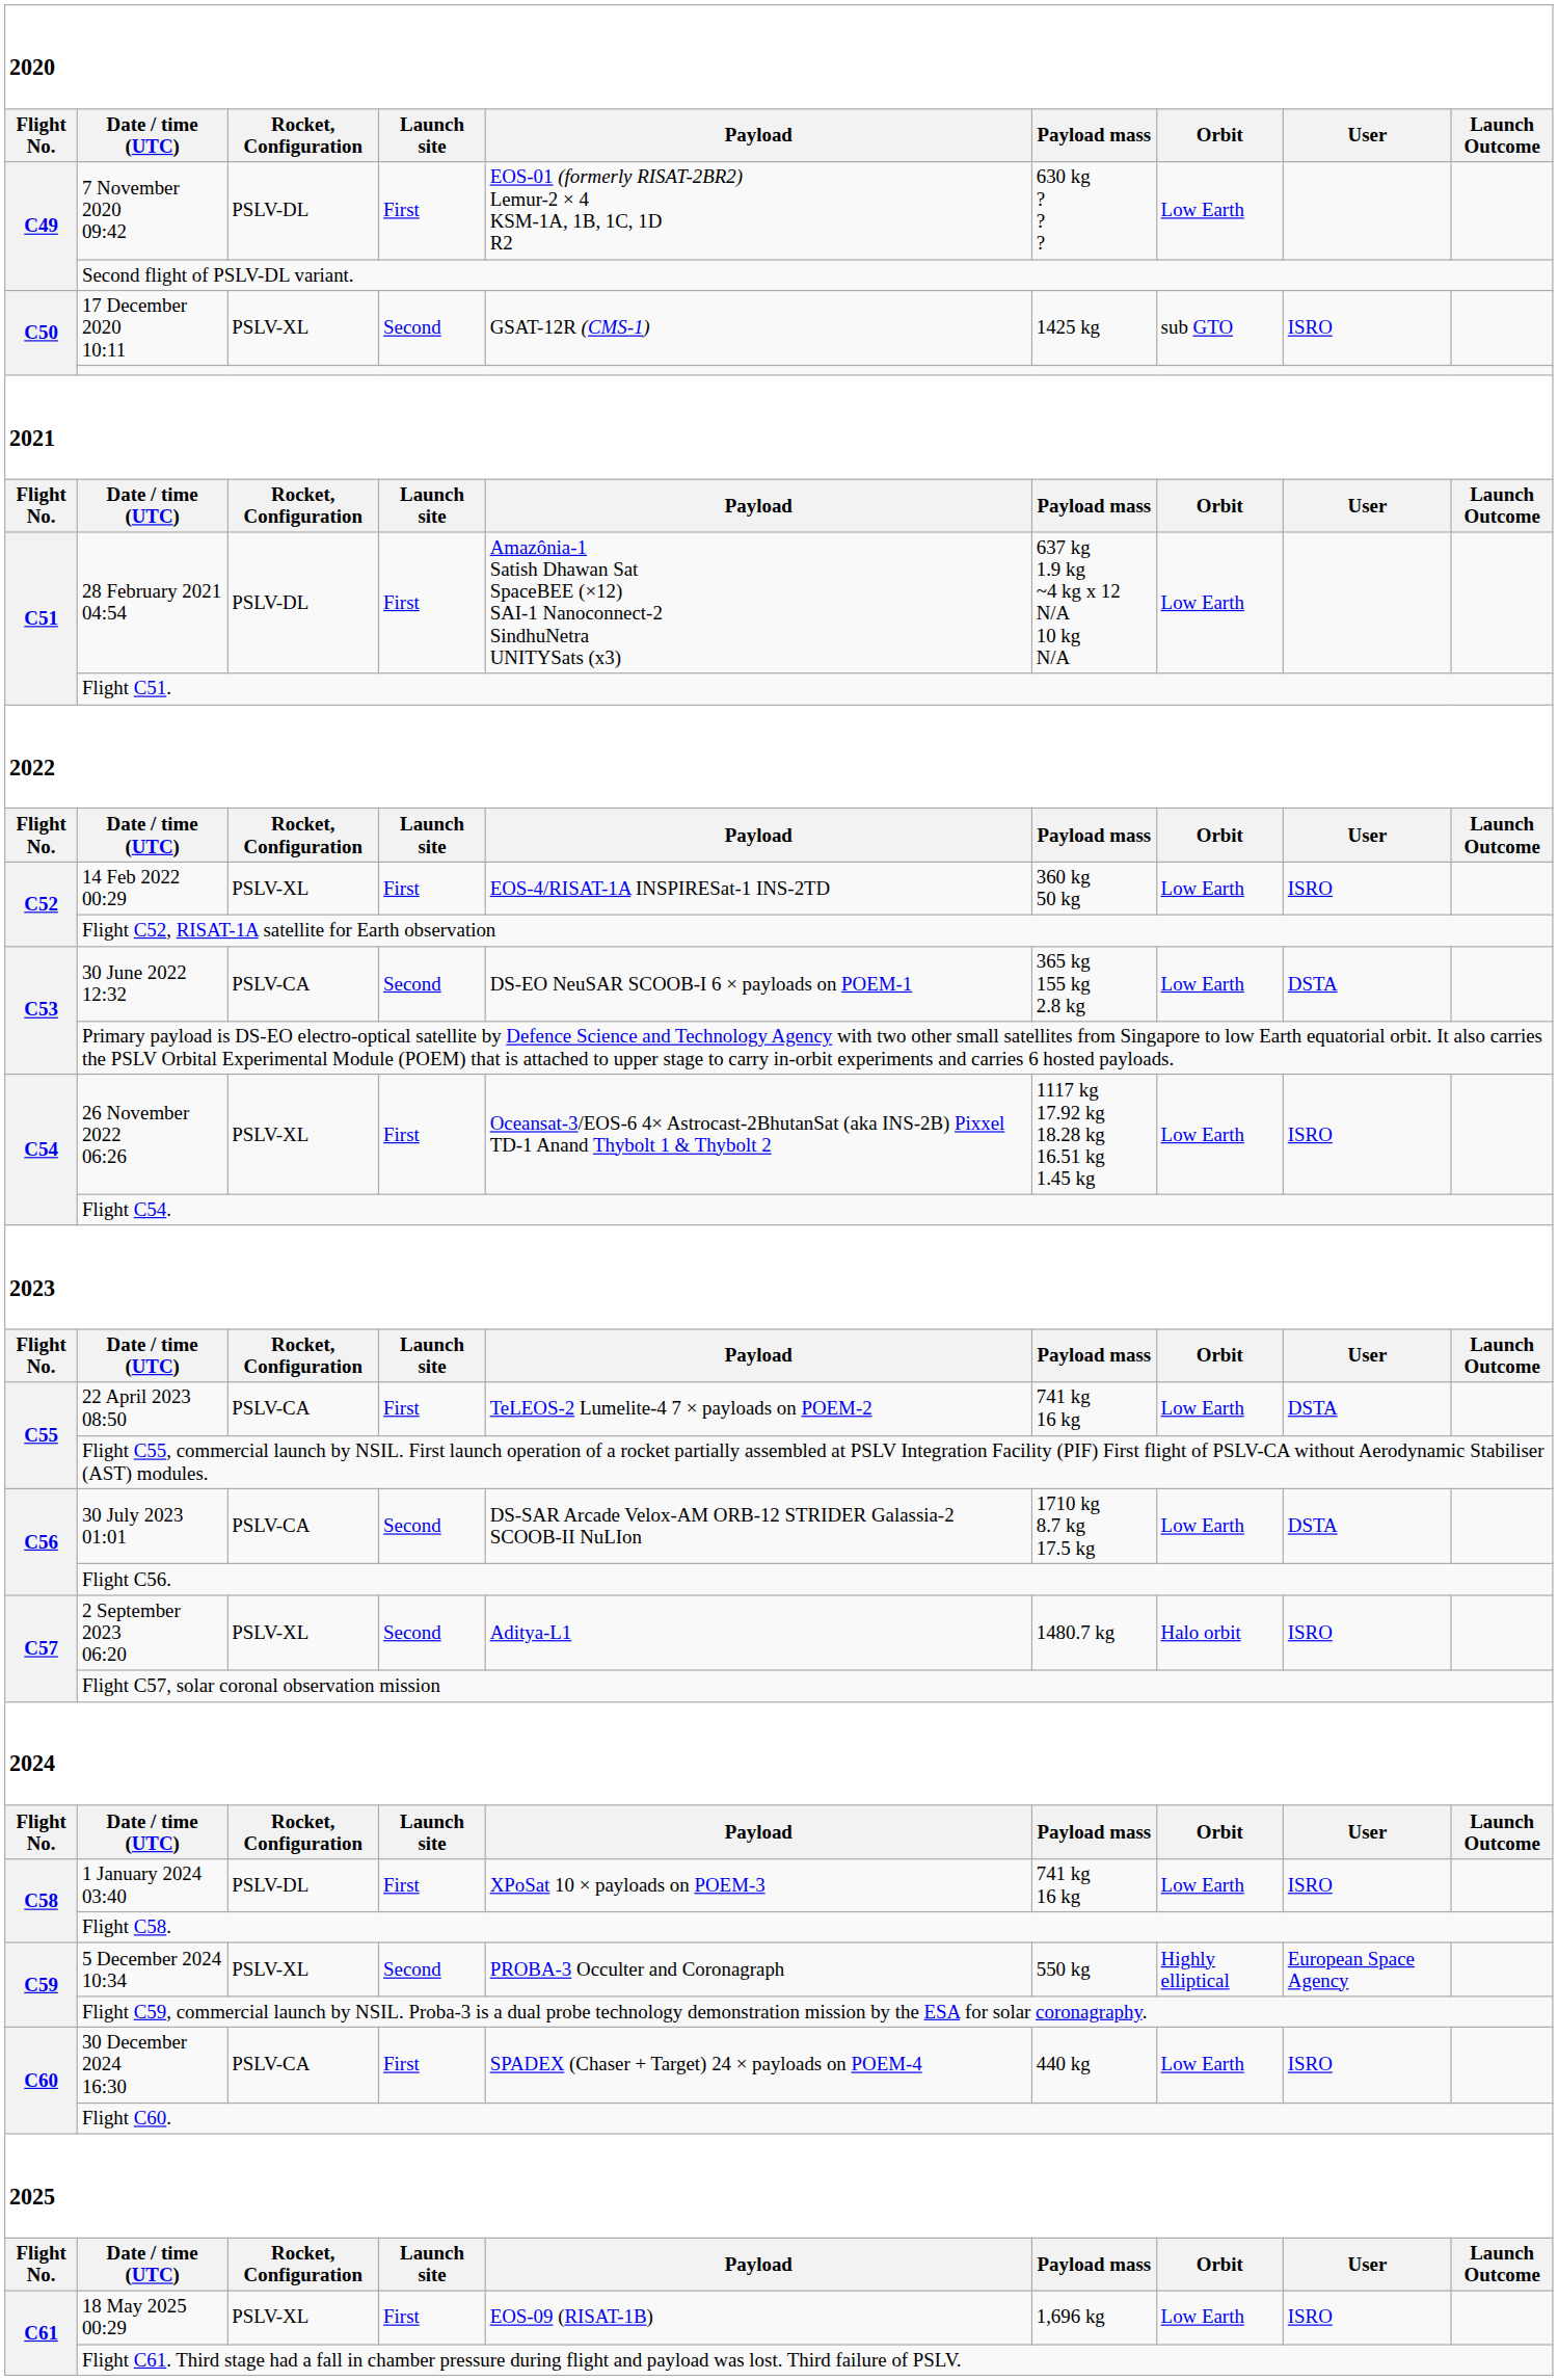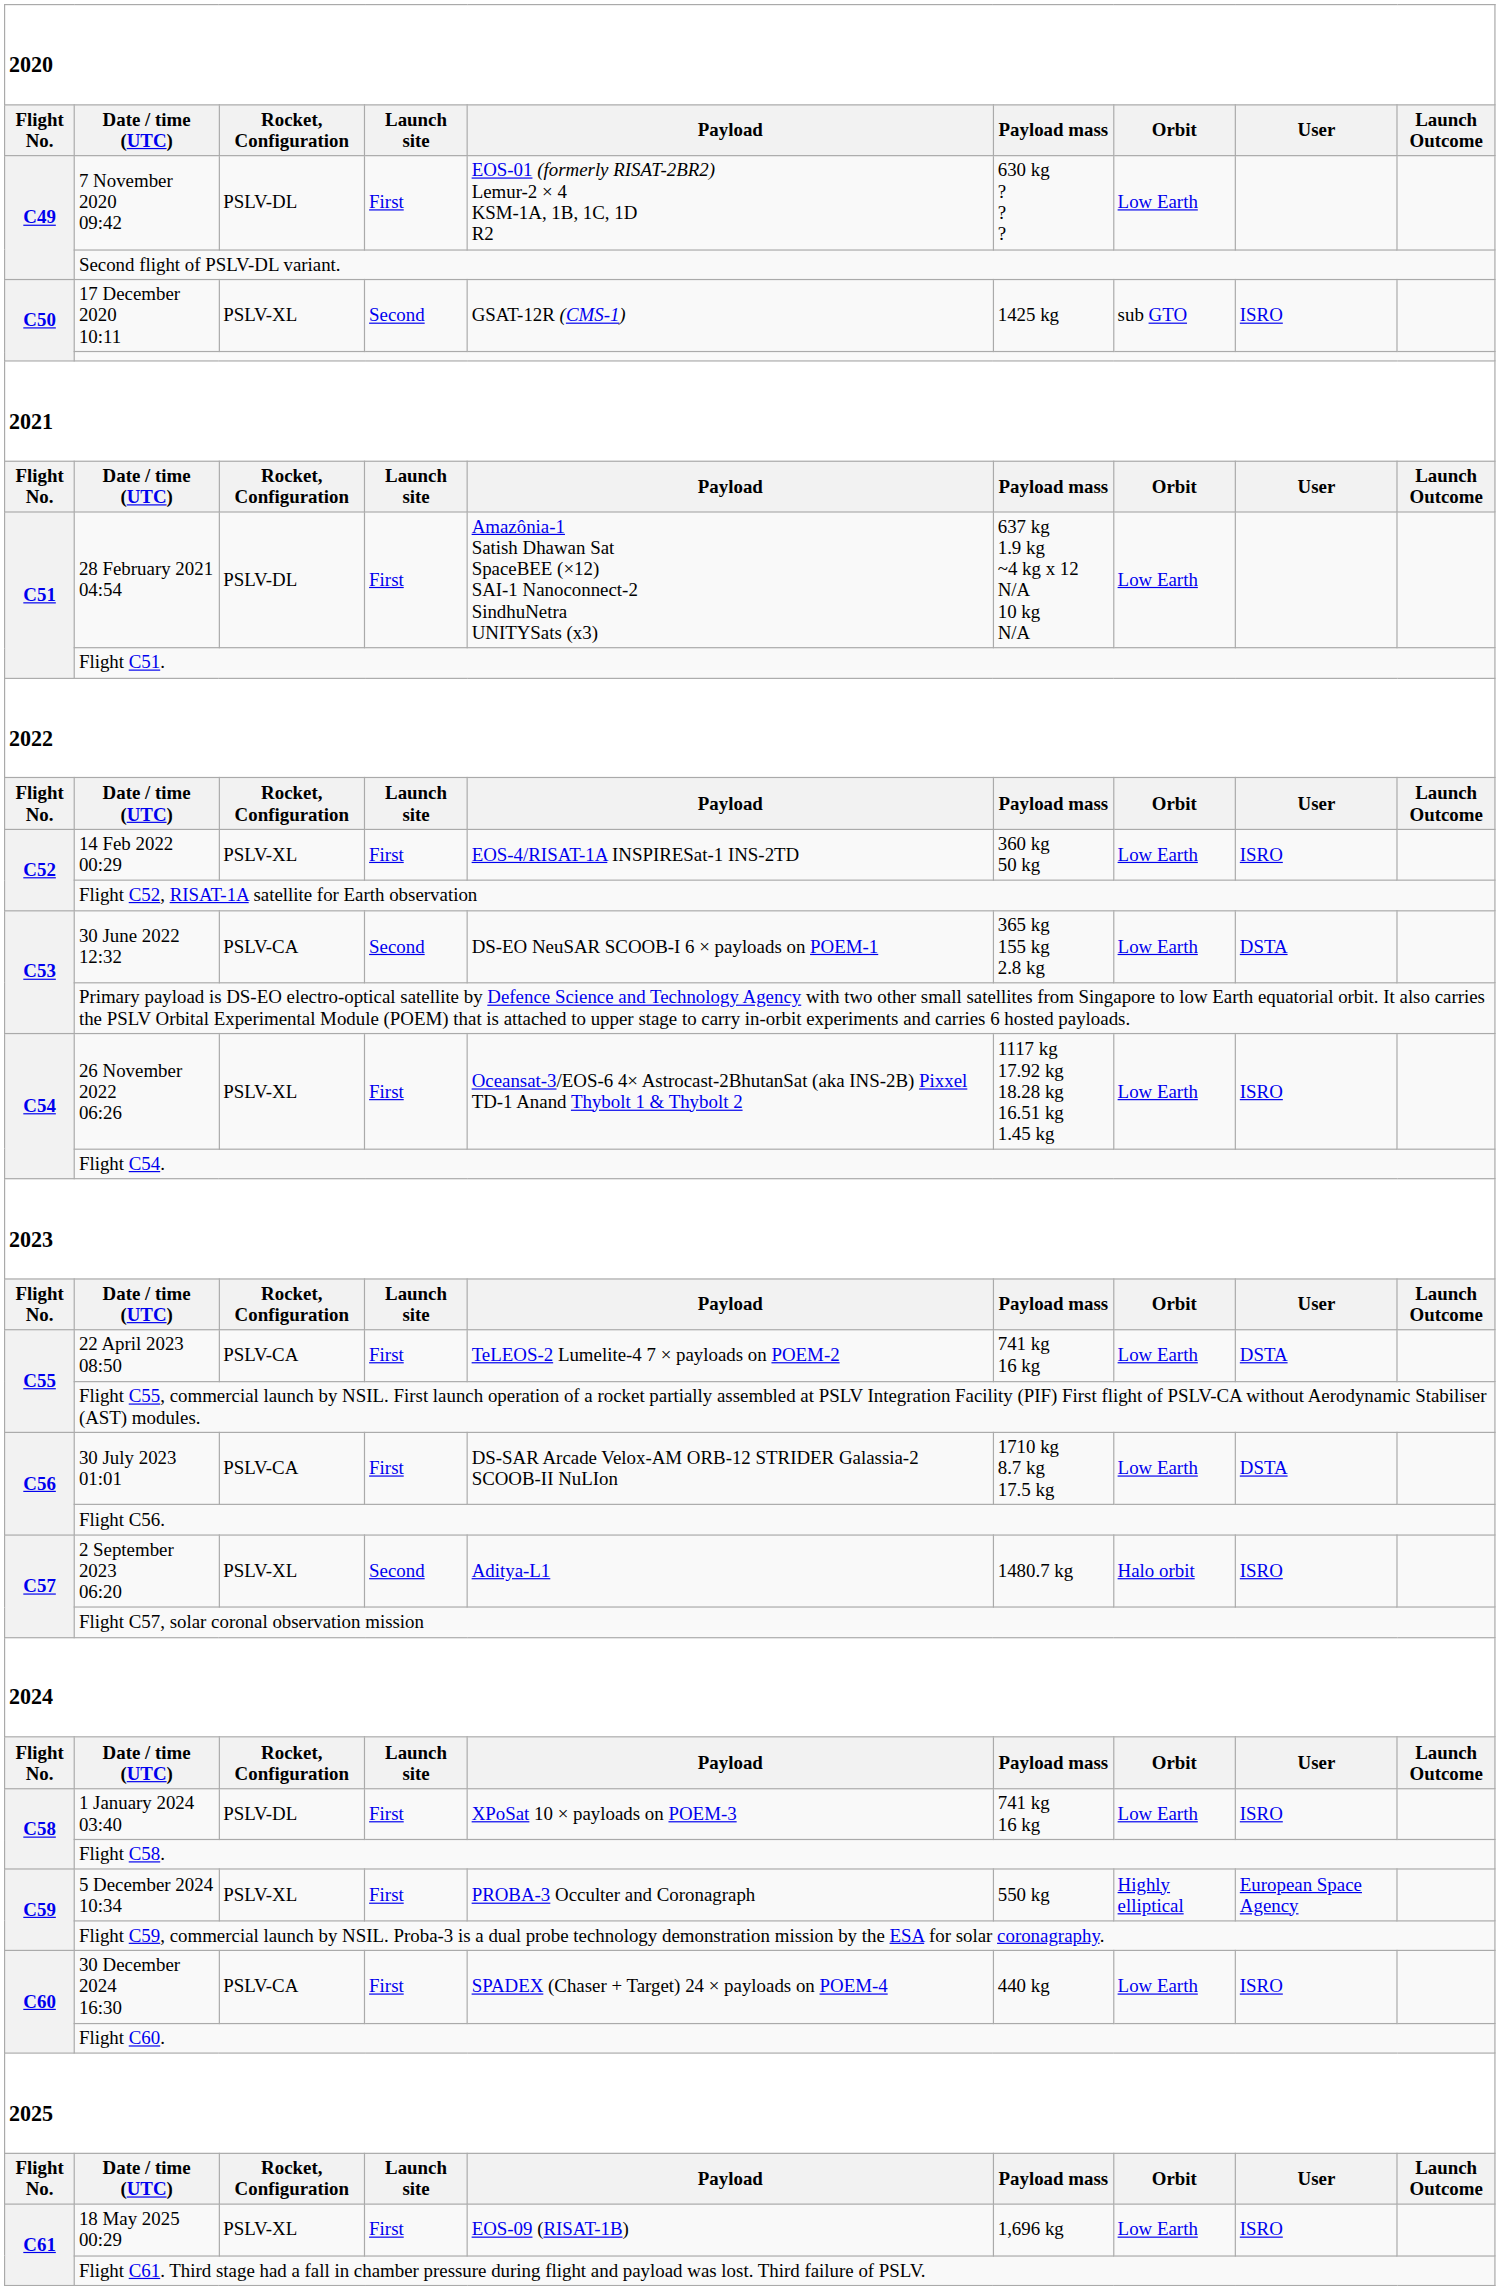30 July 2023 01:01 | column 4: Second -> First
5 December 2024 10:34 | column 4: Second -> First
